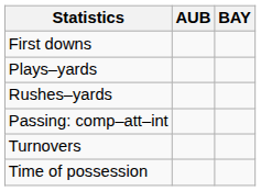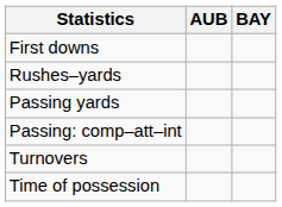- row: Plays–yards
+ row: Passing yards
